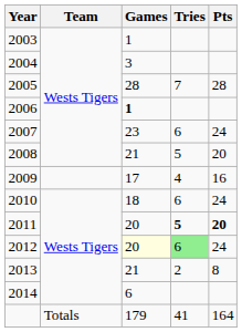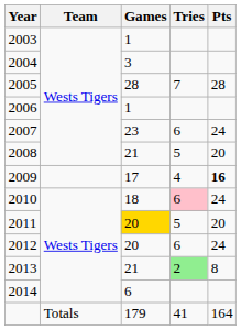2006 | Games: bold -> normal
2009 | Pts: normal -> bold
2010 | Tries: no background -> pink background
2011 | Games: no background -> gold background
2011 | Tries: bold -> normal
2011 | Pts: bold -> normal
2012 | Games: lightyellow background -> no background
2012 | Tries: lightgreen background -> no background
2013 | Tries: no background -> lightgreen background
